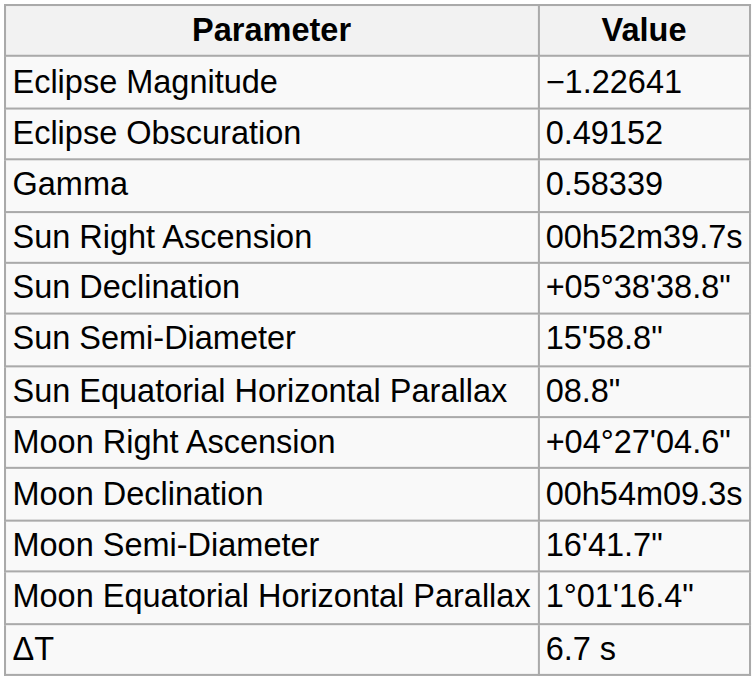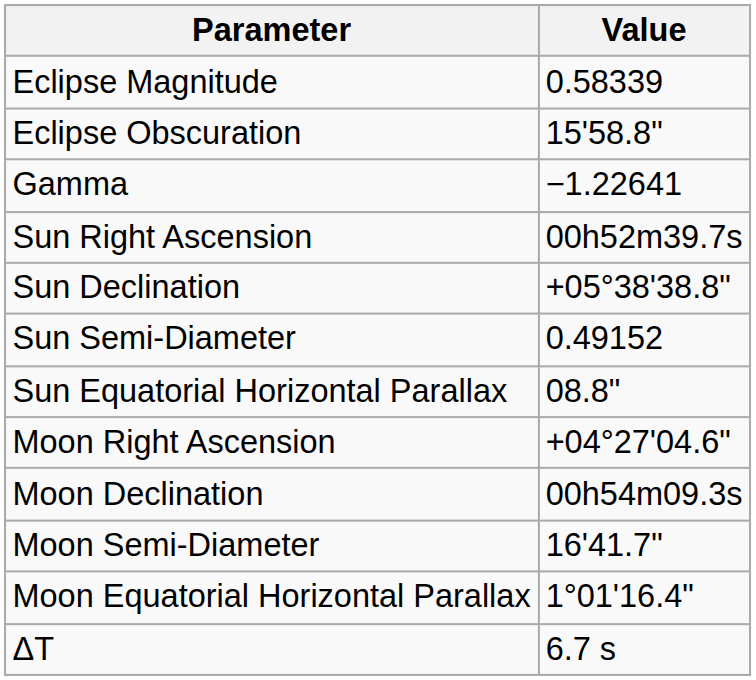Eclipse Magnitude | Value: −1.22641 -> 0.58339
Eclipse Obscuration | Value: 0.49152 -> 15'58.8"
Gamma | Value: 0.58339 -> −1.22641
Sun Semi-Diameter | Value: 15'58.8" -> 0.49152
